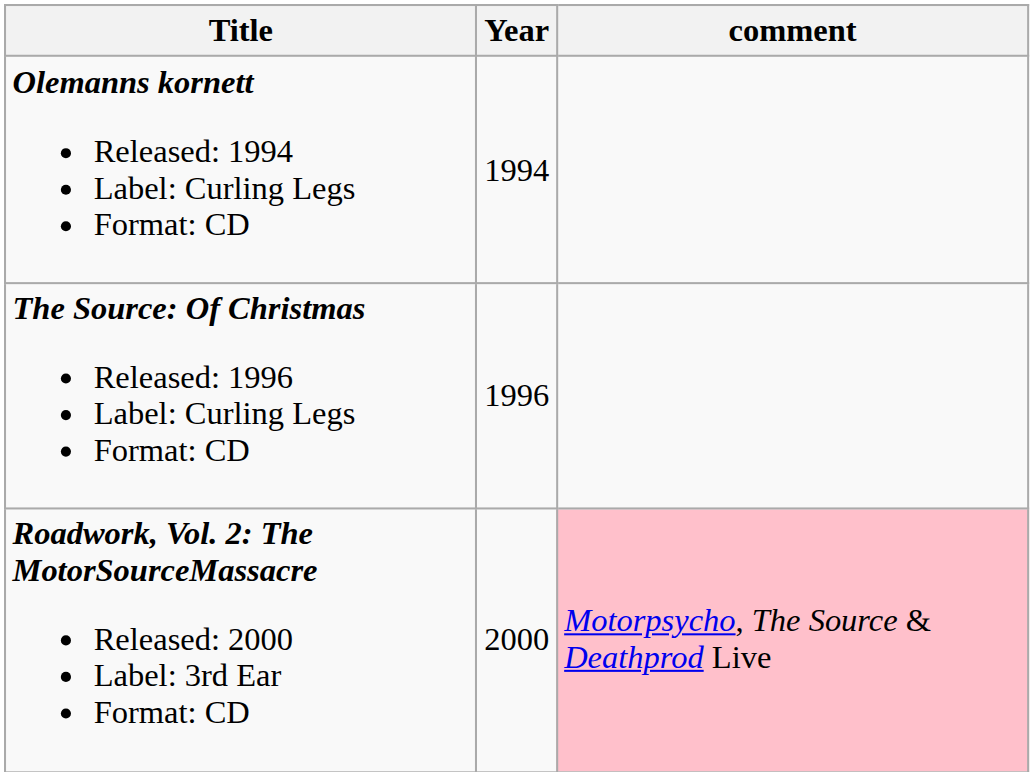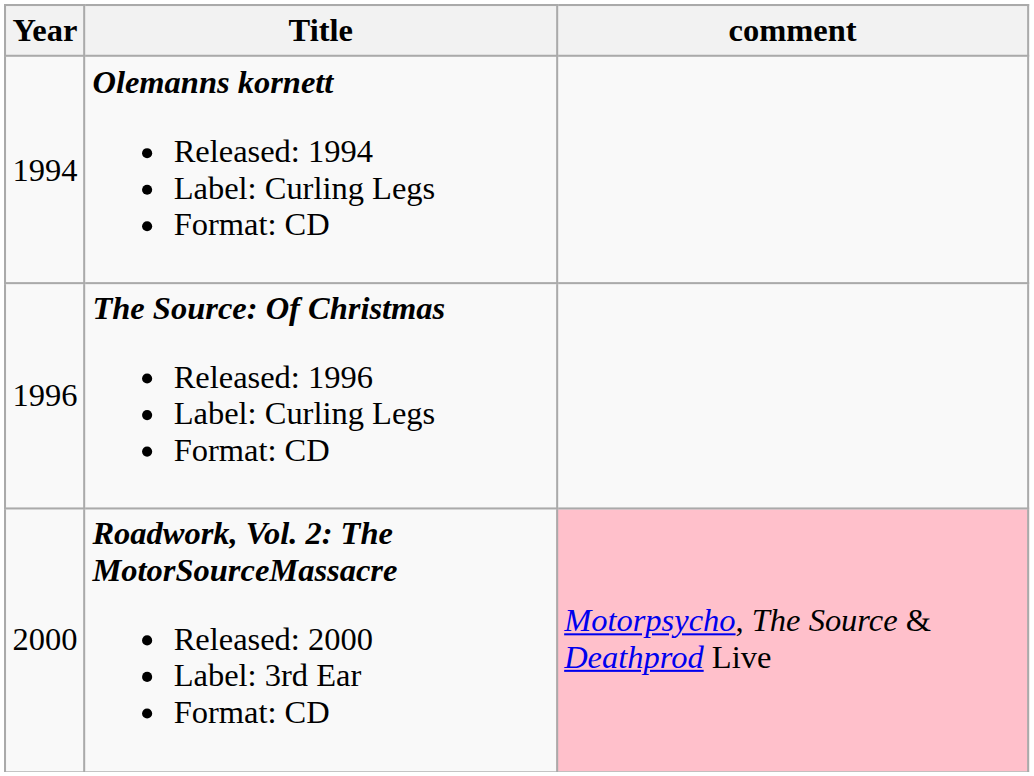columns swapped: Year <-> Title
